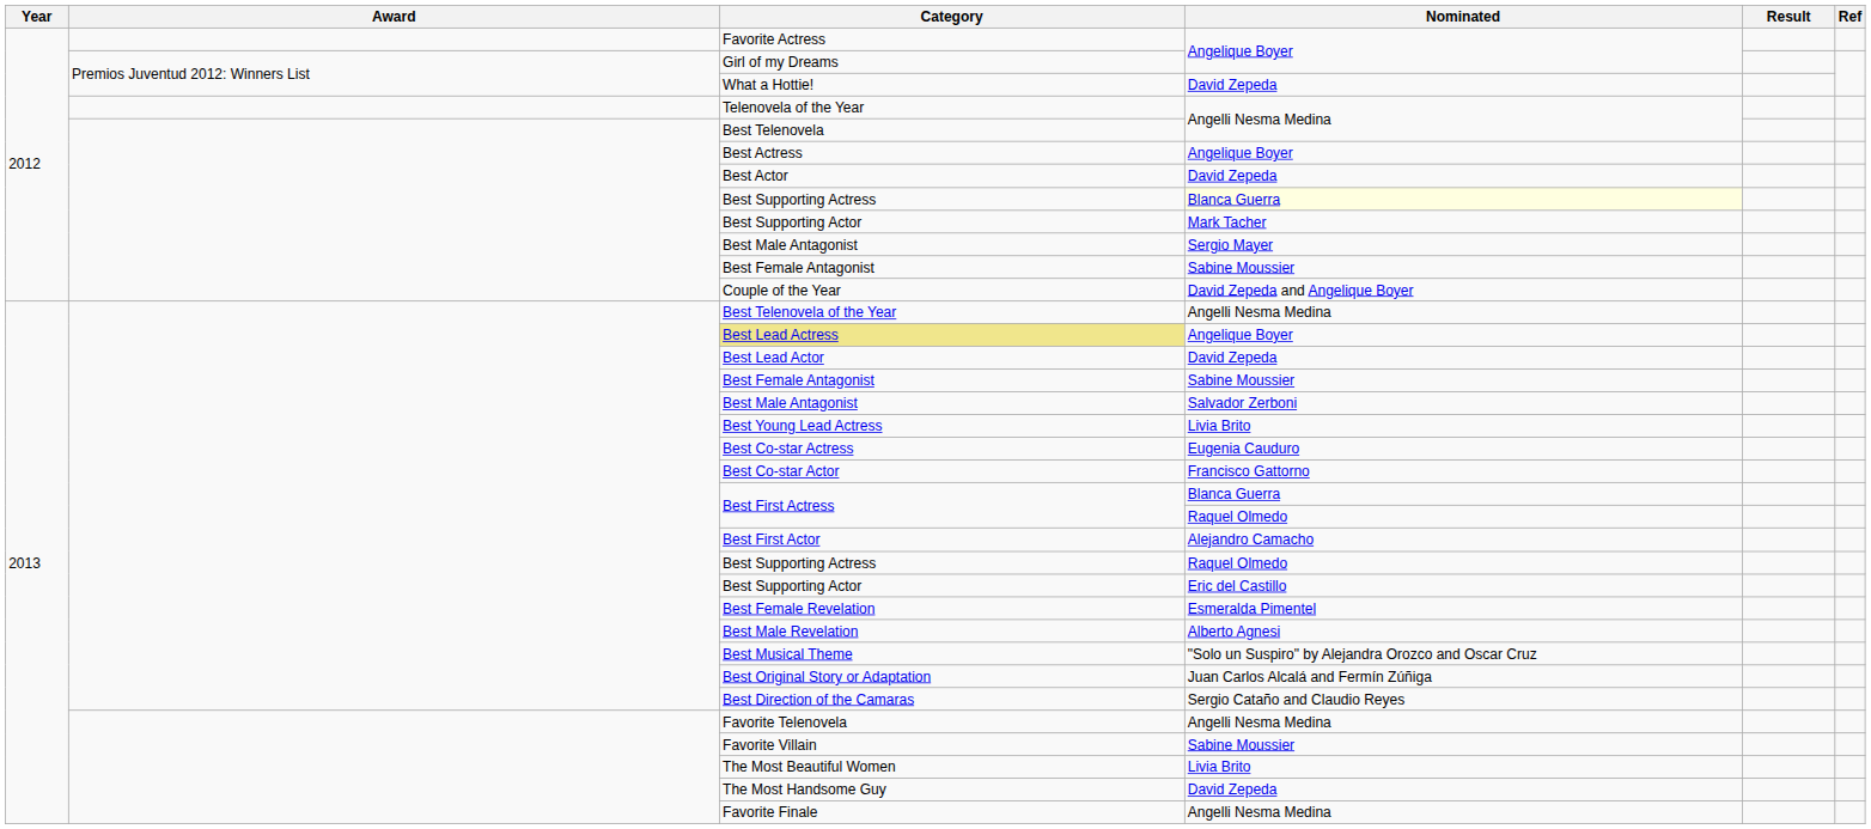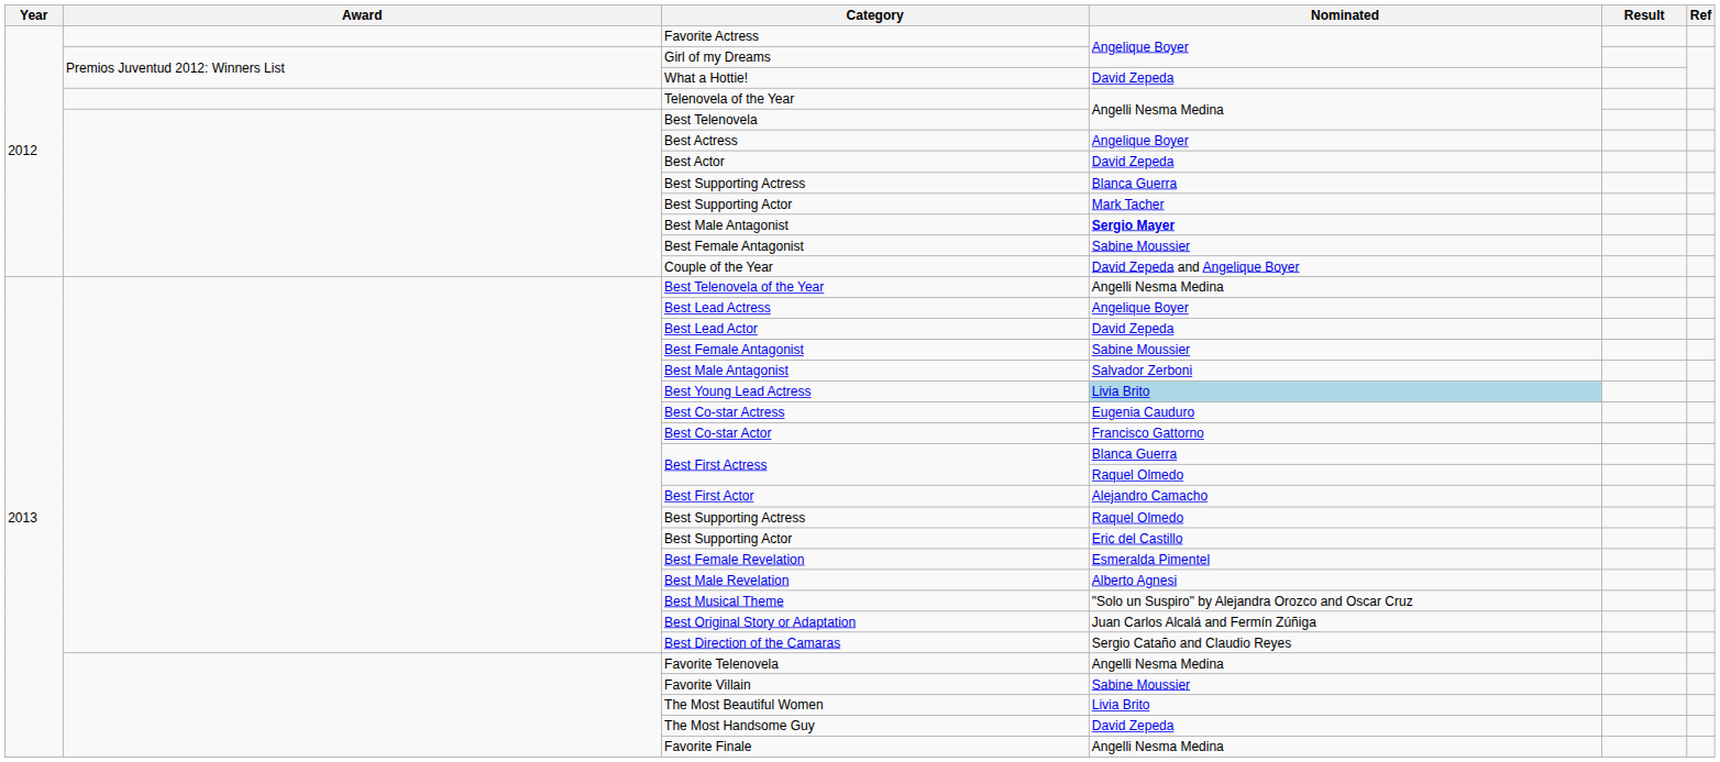Best Supporting Actress / Blanca Guerra | Nominated: lightyellow background -> no background
Best Male Antagonist / Sergio Mayer | Nominated: normal -> bold
Best Lead Actress | Category: khaki background -> no background
Best Young Lead Actress | Nominated: no background -> lightblue background
